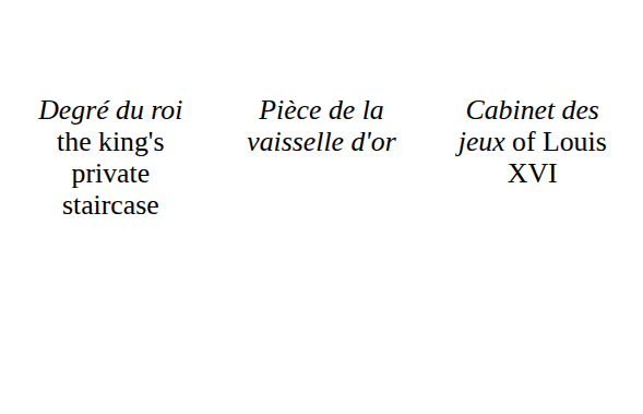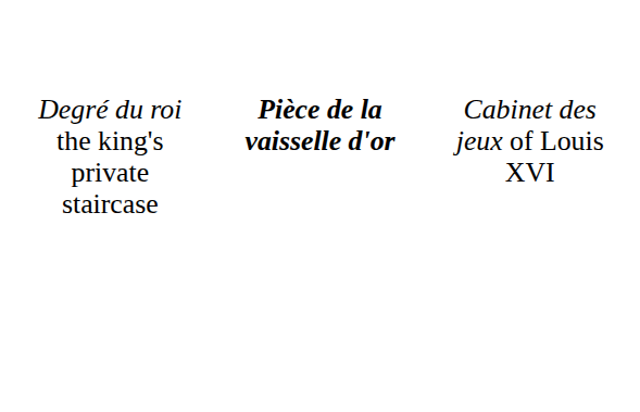Degré du roi the king's private staircase | column 2: normal -> bold
